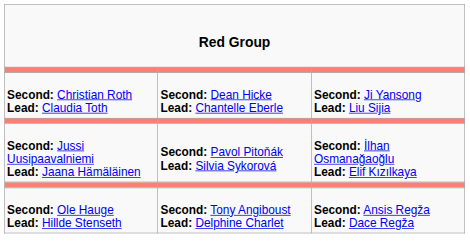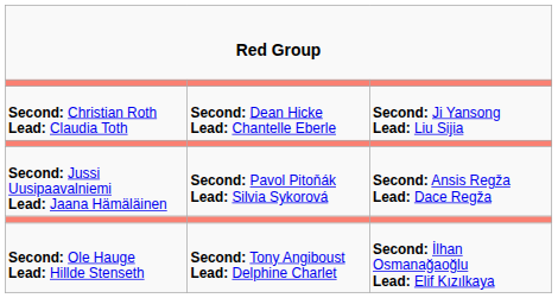Second: Jussi Uusipaavalniemi Lead: Jaana Hämäläinen | column 3: Second: İlhan Osmanağaoğlu Lead: Elif Kızılkaya -> Second: Ansis Regža Lead: Dace Regža
Second: Ole Hauge Lead: Hillde Stenseth | column 3: Second: Ansis Regža Lead: Dace Regža -> Second: İlhan Osmanağaoğlu Lead: Elif Kızılkaya
